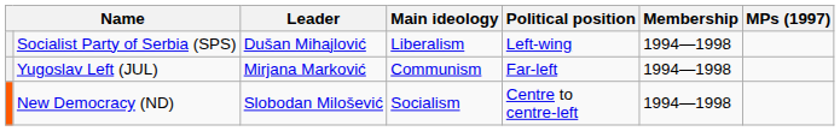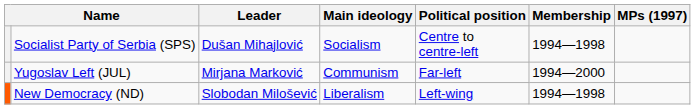Socialist Party of Serbia (SPS) | Main ideology: Liberalism -> Socialism
Socialist Party of Serbia (SPS) | Political position: Left-wing -> Centre to centre-left
Yugoslav Left (JUL) | Membership: 1994—1998 -> 1994—2000
New Democracy (ND) | Main ideology: Socialism -> Liberalism
New Democracy (ND) | Political position: Centre to centre-left -> Left-wing
